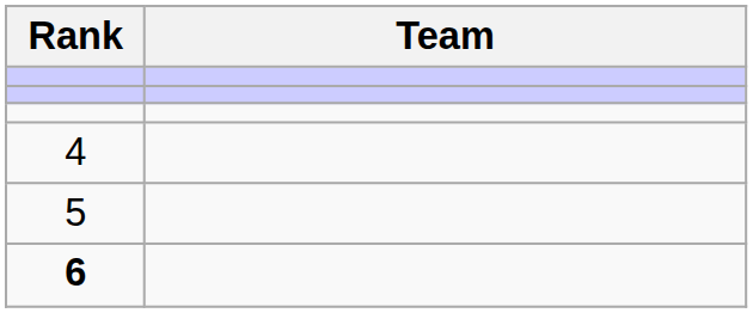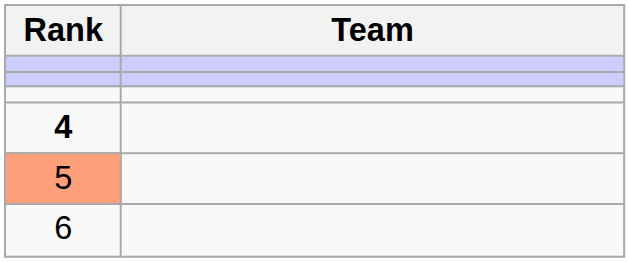row 5 | Rank: normal -> bold
row 6 | Rank: no background -> lightsalmon background
row 7 | Rank: bold -> normal
